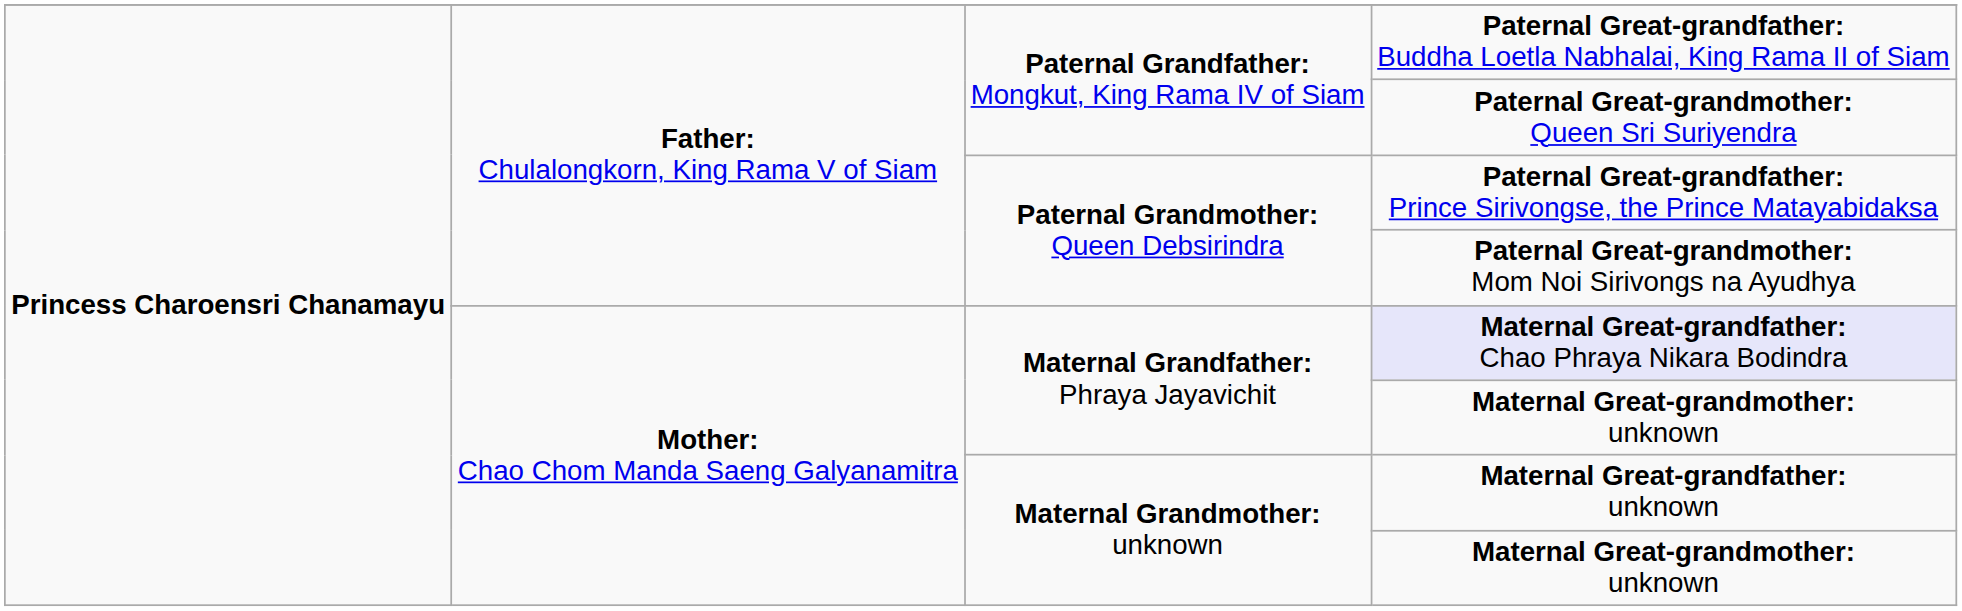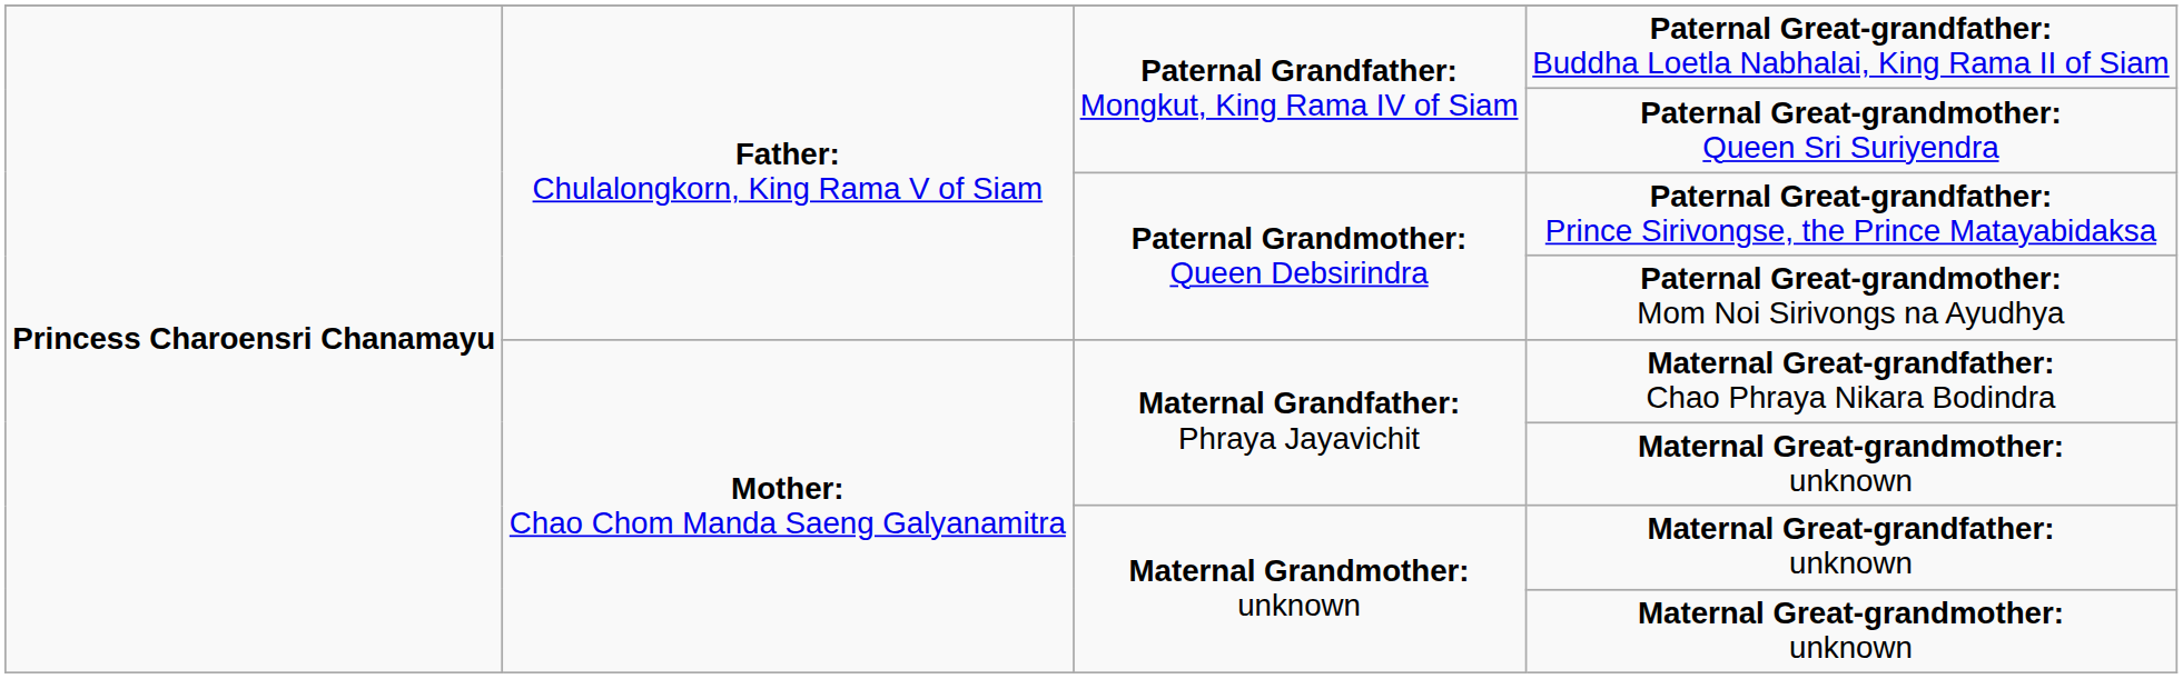Maternal Great-grandfather: Chao Phraya Nikara Bodindra | column 4: lavender background -> no background
